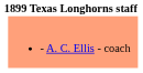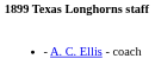- A. C. Ellis - coach | column 1: lightsalmon background -> no background
